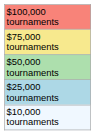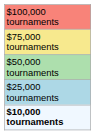row 5 | column 1: normal -> bold
